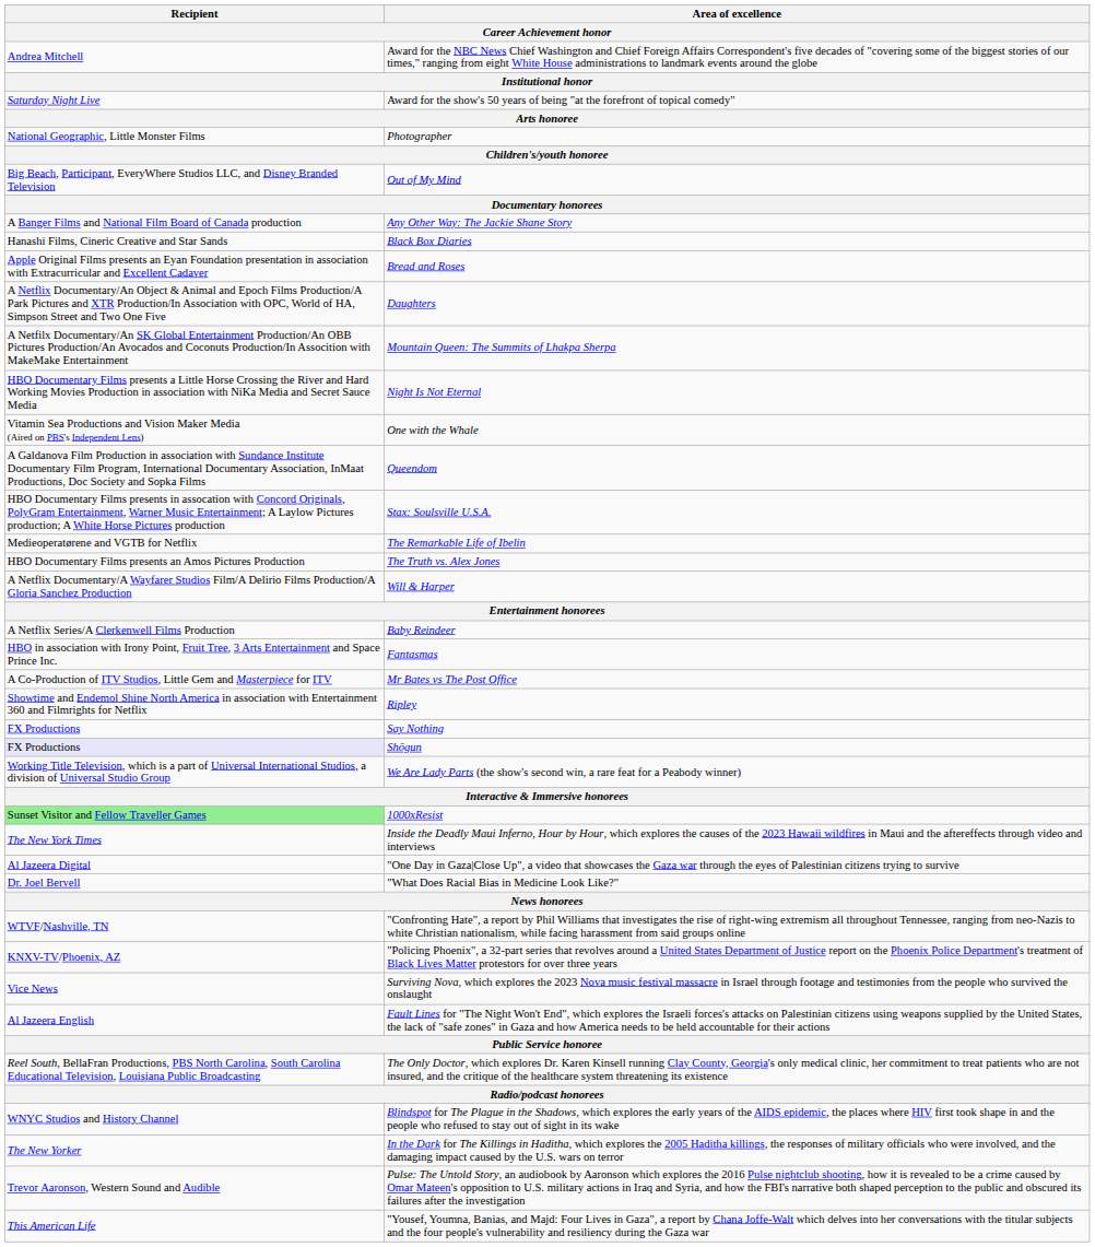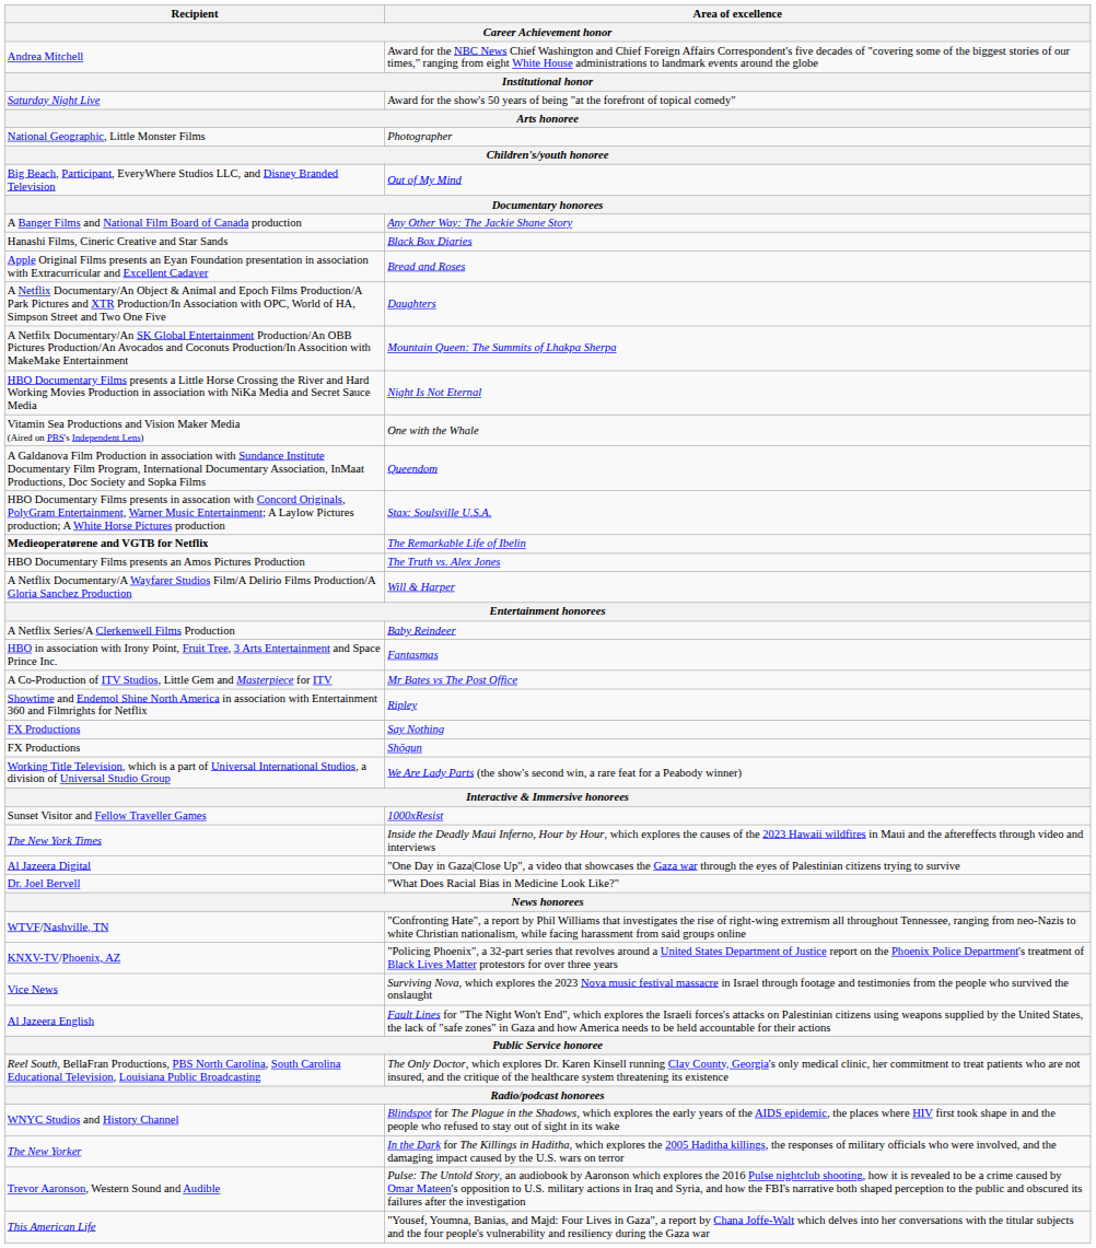The Remarkable Life of Ibelin | Recipient: normal -> bold
Shōgun | Recipient: lavender background -> no background
1000xResist | Recipient: lightgreen background -> no background
